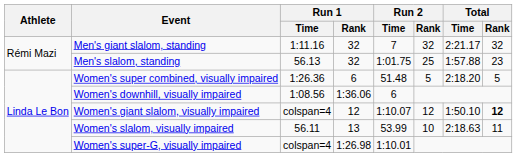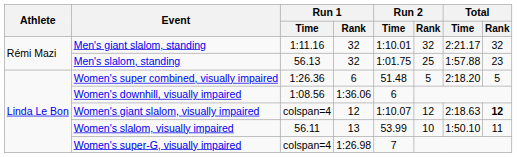Men's giant slalom, standing | Run 2 / Time: 7 -> 1:10.01
Women's giant slalom, visually impaired | Total / Time: 1:50.10 -> 2:18.63
Women's slalom, visually impaired | Total / Time: 2:18.63 -> 1:50.10
Women's super-G, visually impaired | Run 2 / Time: 1:10.01 -> 7
